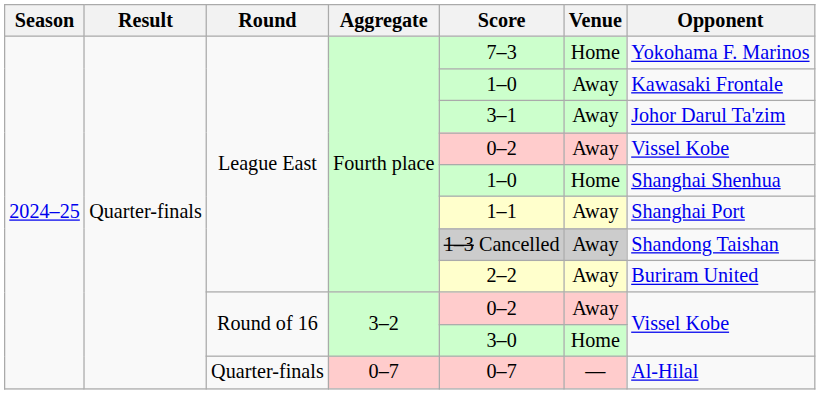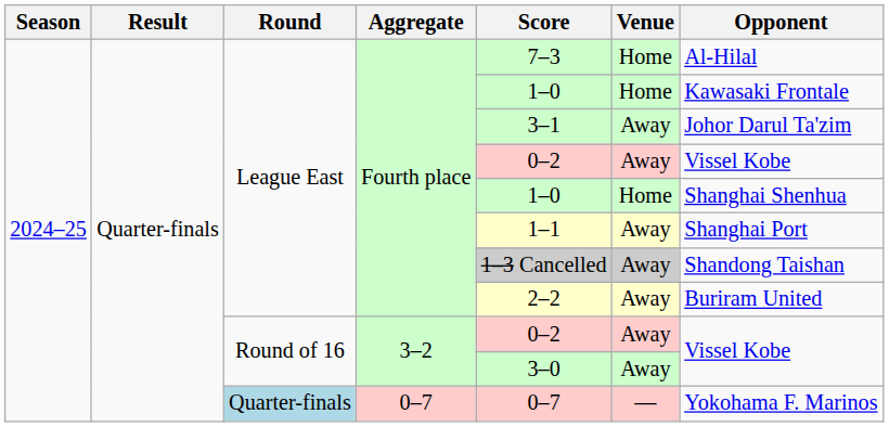row 2 | Opponent: Yokohama F. Marinos -> Al-Hilal
row 3 | Venue: Away -> Home
row 11 | Venue: Home -> Away
row 12 | Round: no background -> lightblue background
row 12 | Opponent: Al-Hilal -> Yokohama F. Marinos
